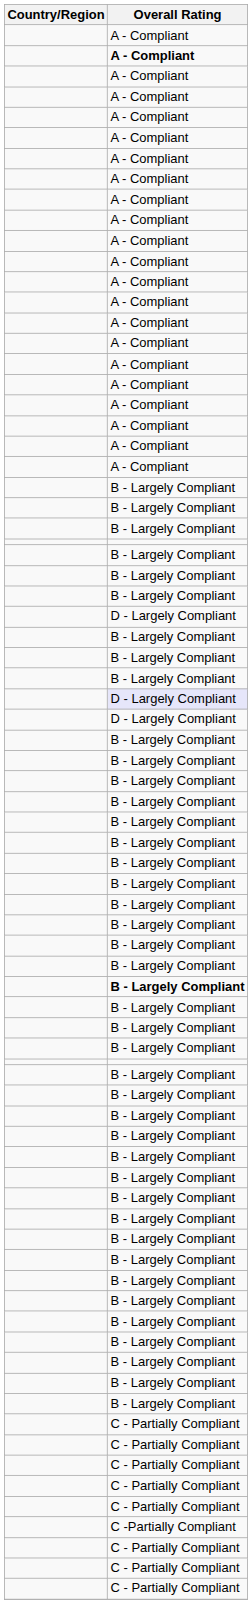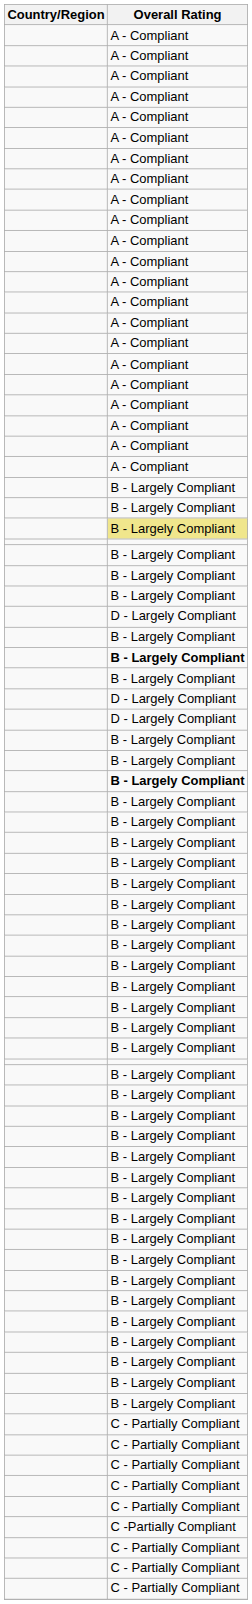row 3 | Overall Rating: bold -> normal
row 26 | Overall Rating: no background -> khaki background
row 33 | Overall Rating: normal -> bold
row 35 | Overall Rating: lavender background -> no background
row 39 | Overall Rating: normal -> bold
row 49 | Overall Rating: bold -> normal
